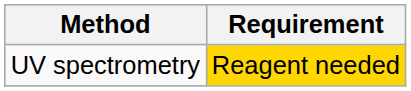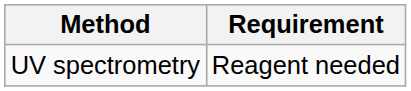UV spectrometry | Requirement: gold background -> no background
